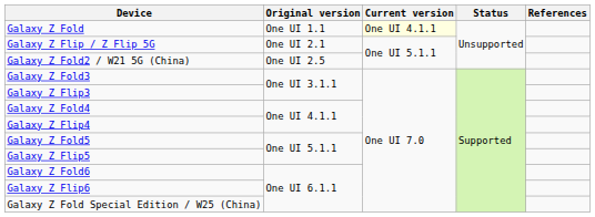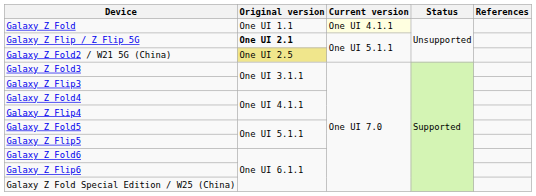Galaxy Z Flip / Z Flip 5G | Original version: normal -> bold
Galaxy Z Fold2 / W21 5G (China) | Original version: no background -> khaki background
